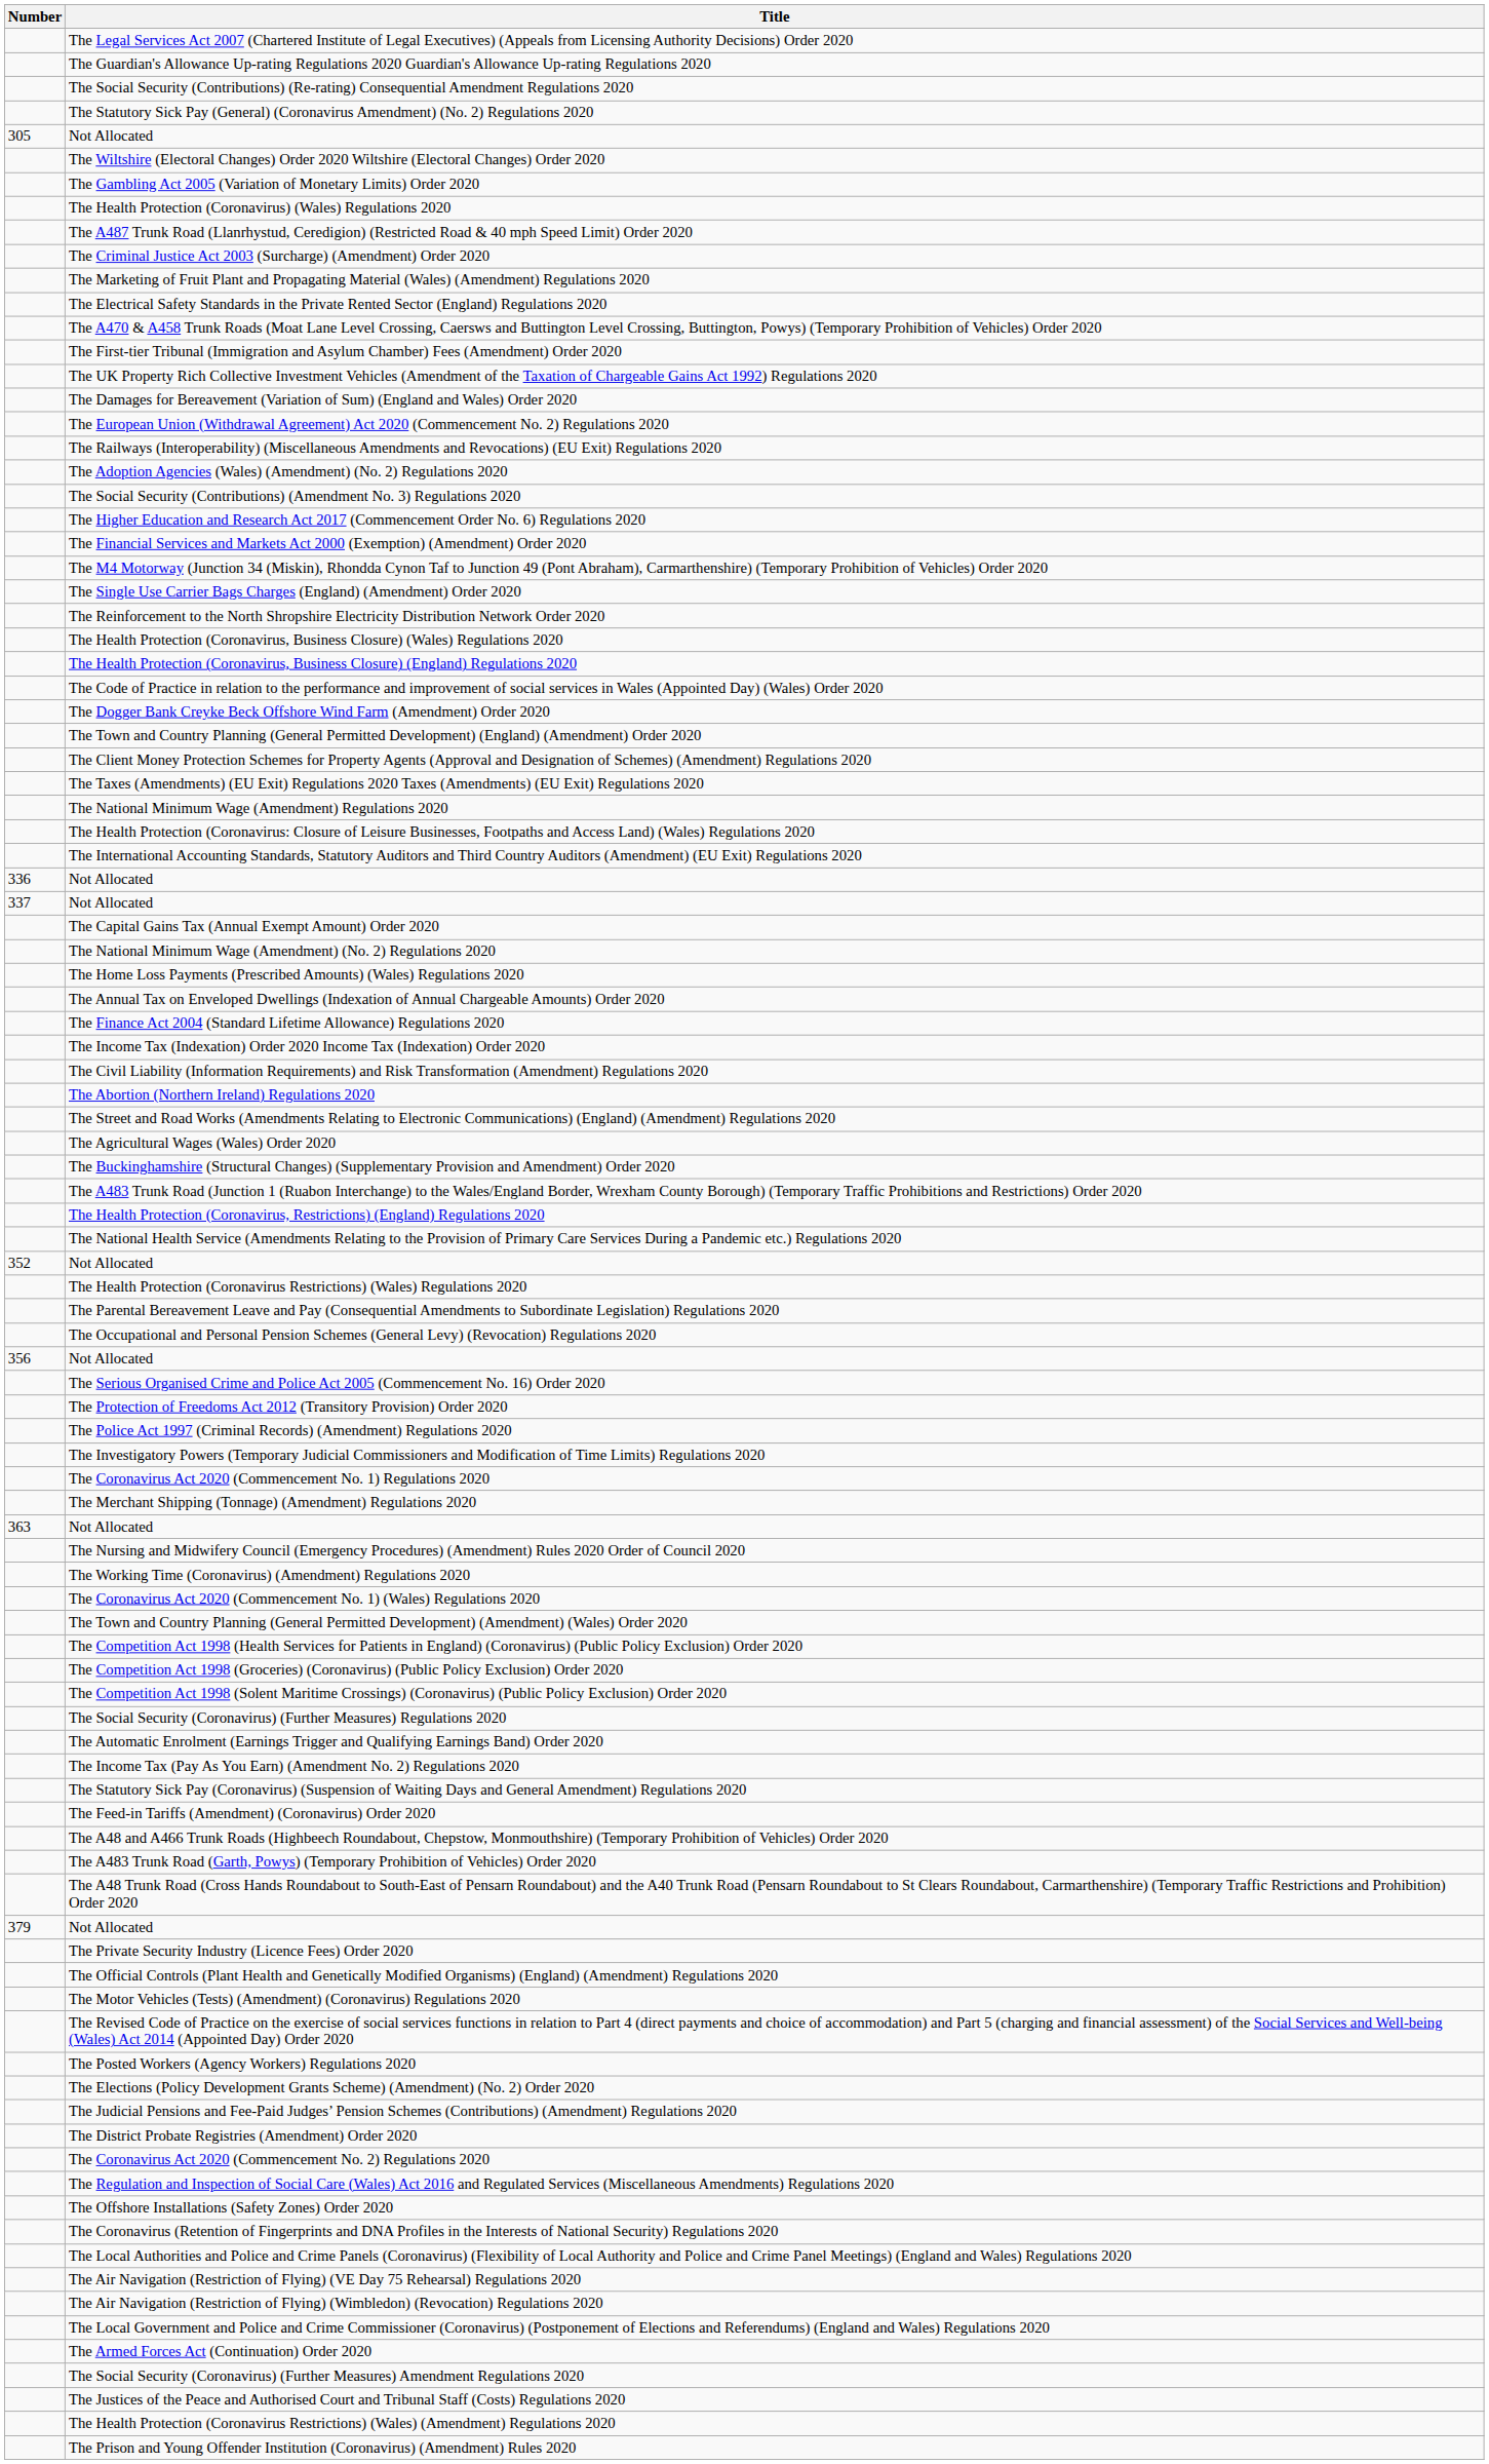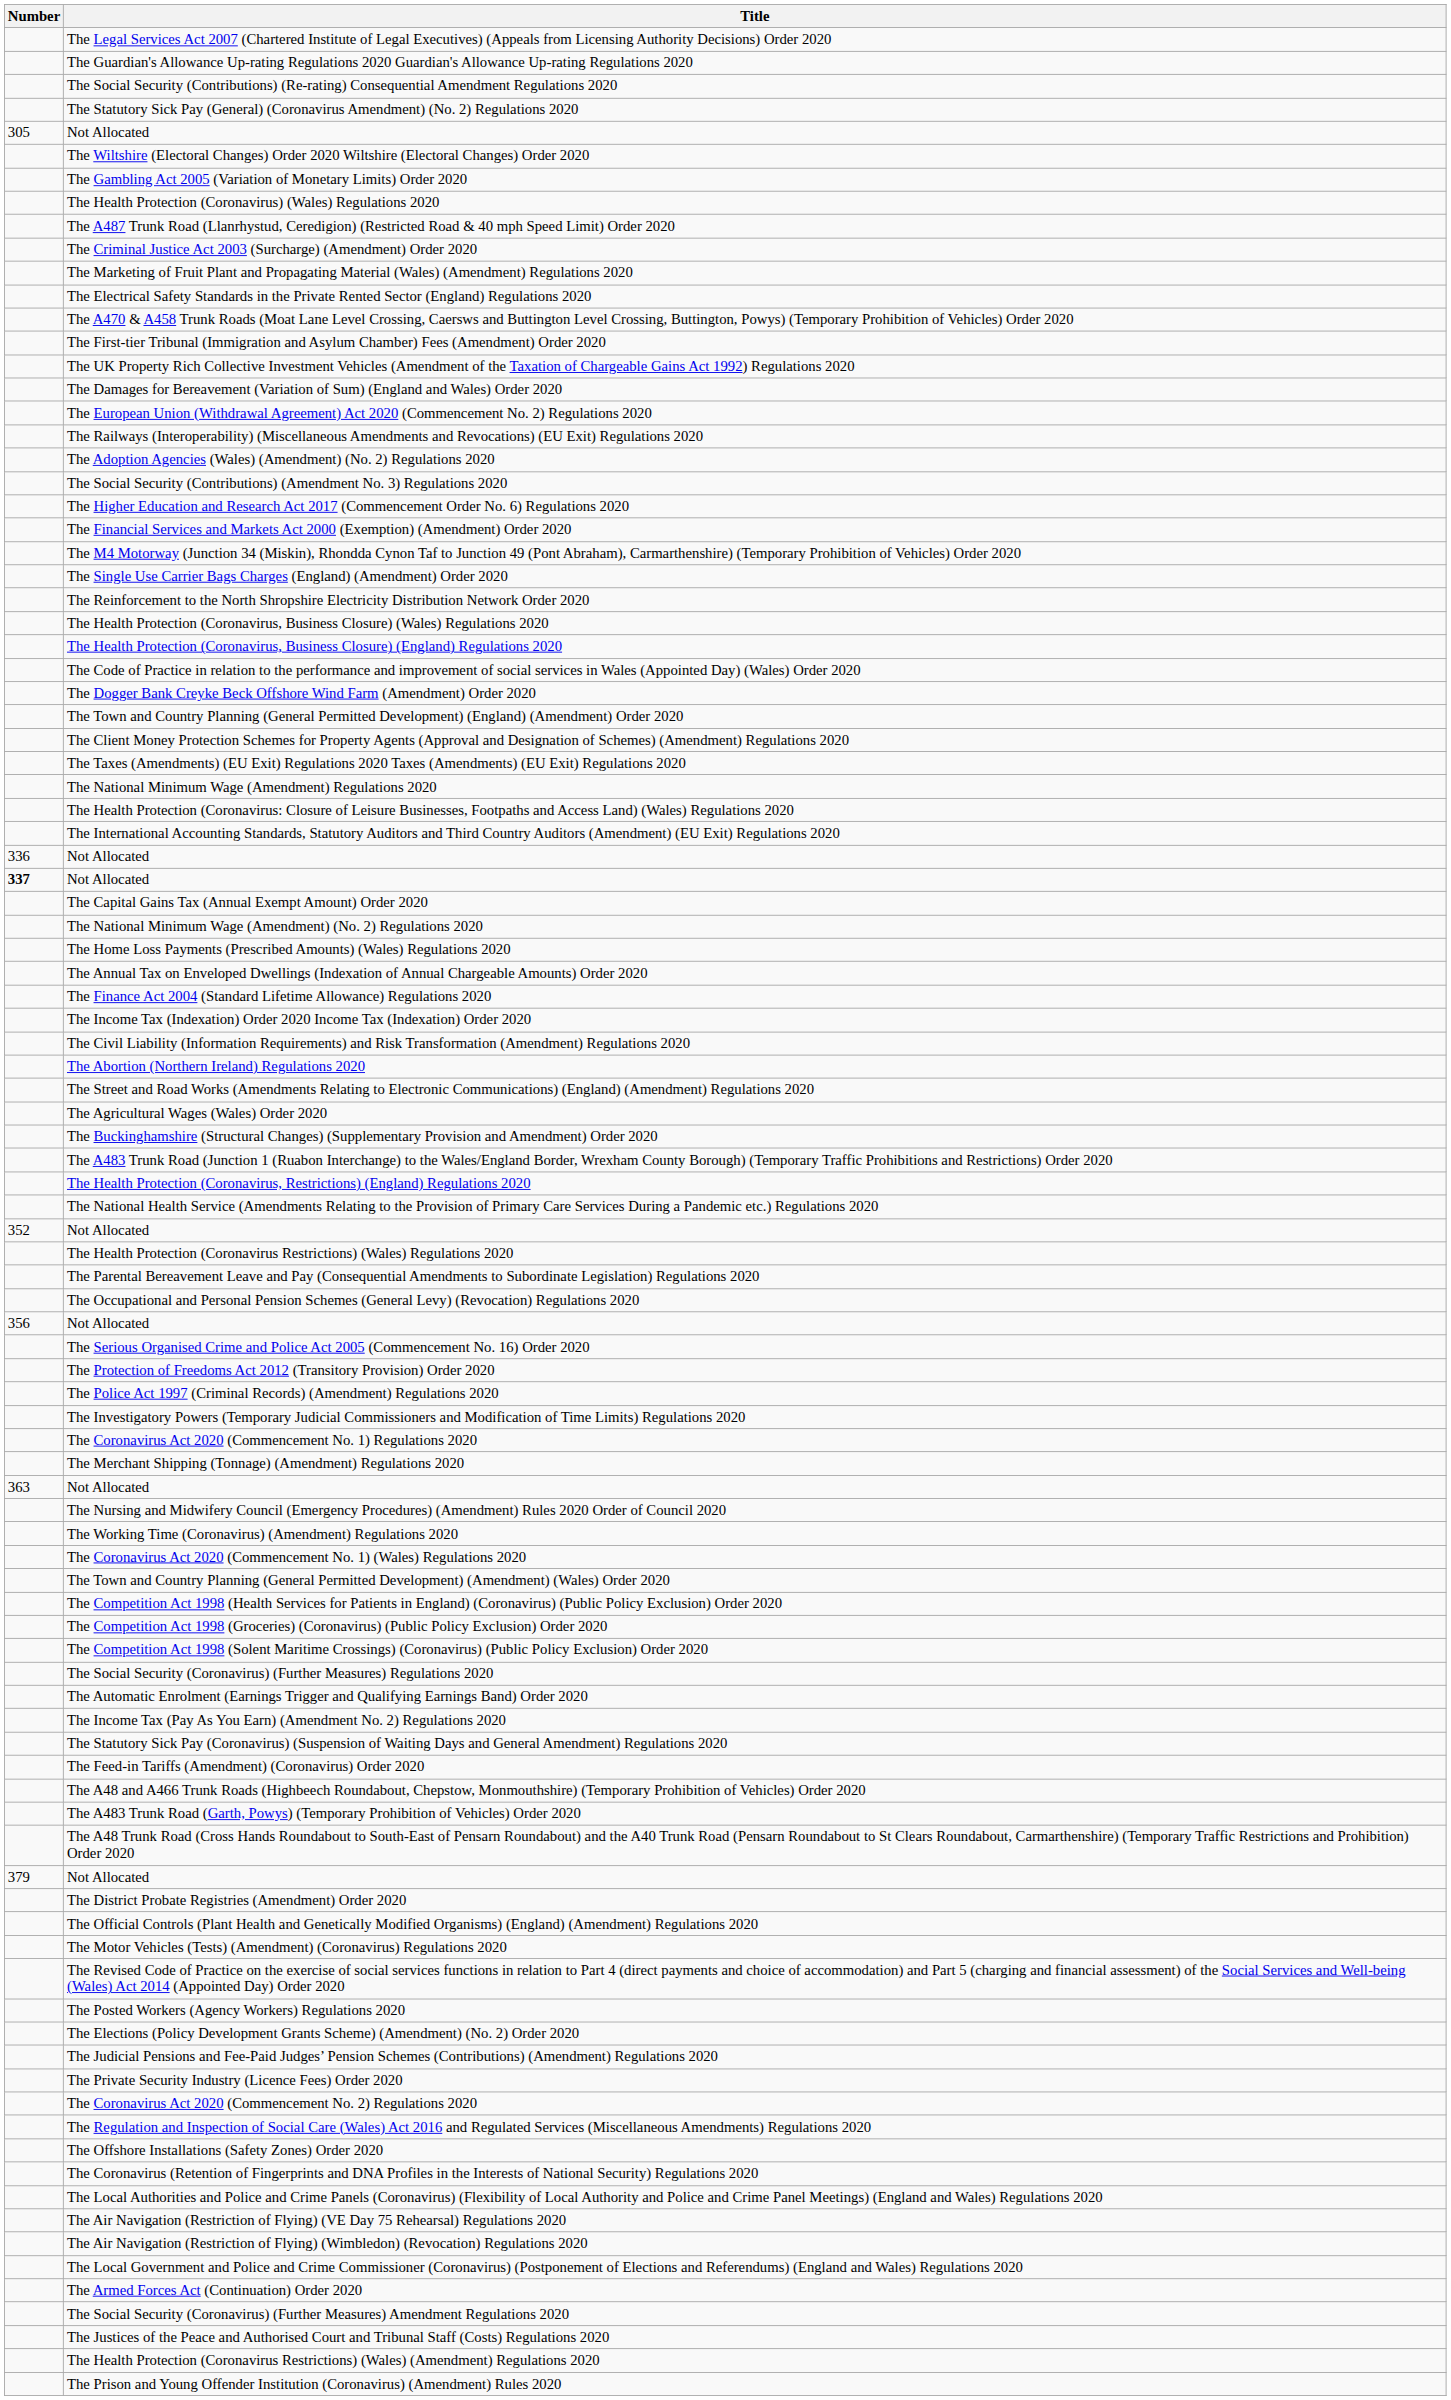row 38 | Number: normal -> bold
row 81 | Title: The Private Security Industry (Licence Fees) Order 2020 -> The District Probate Registries (Amendment) Order 2020
row 88 | Title: The District Probate Registries (Amendment) Order 2020 -> The Private Security Industry (Licence Fees) Order 2020
